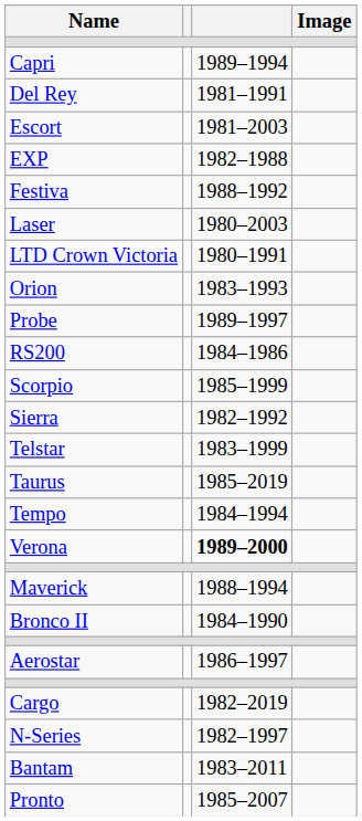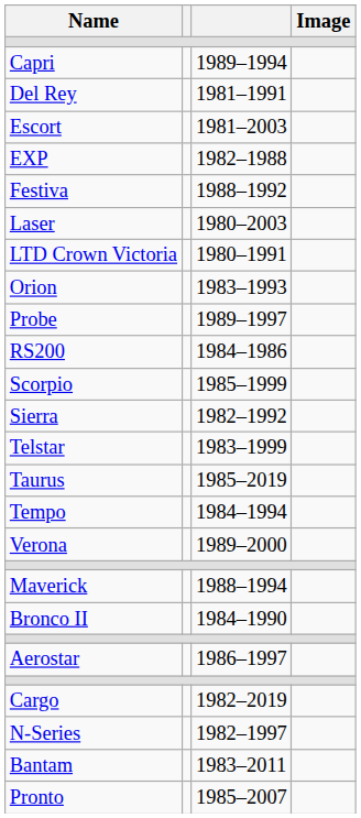Verona | column 3: bold -> normal
